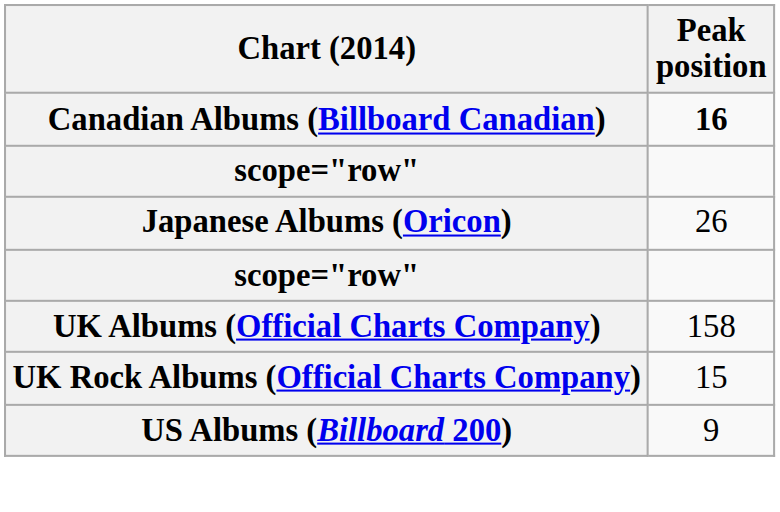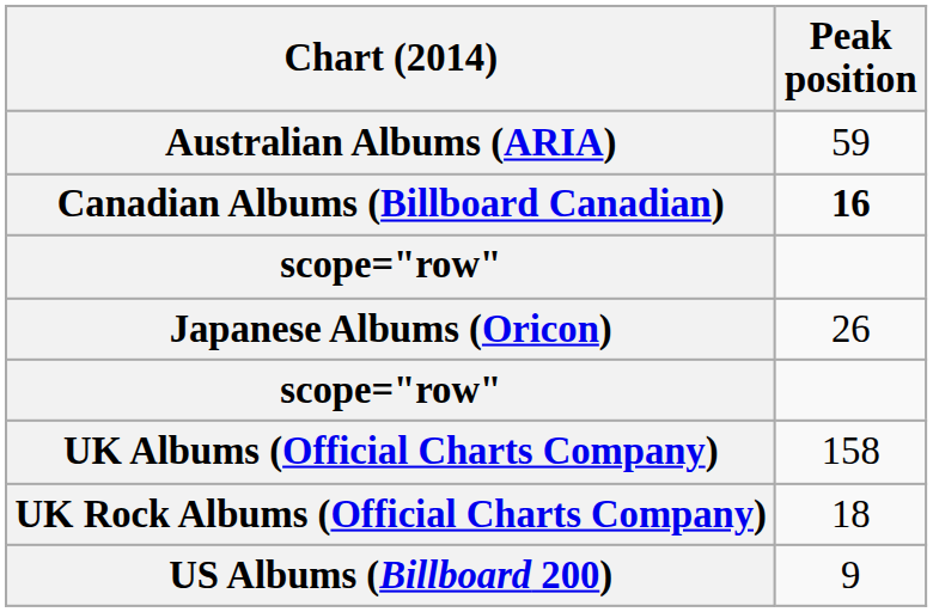+ row: Australian Albums (ARIA) | 59
UK Rock Albums (Official Charts Company) | Peak position: 15 -> 18
